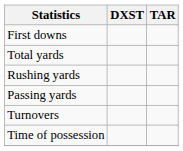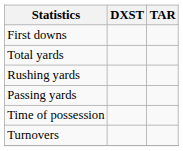rows swapped: Turnovers <-> Time of possession
